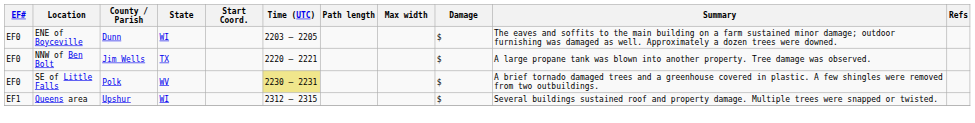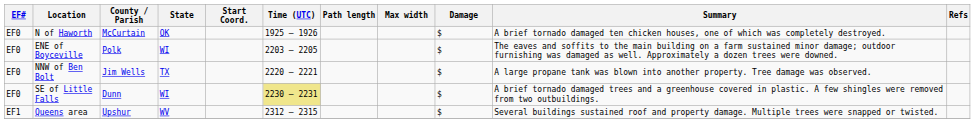+ row: EF0 | N of Haworth | McCurtain | OK | 1925 – 1926 | $ | A brief tornado damaged ten chicken houses, one of which was completely destroyed.
ENE of Boyceville | County / Parish: Dunn -> Polk
SE of Little Falls | County / Parish: Polk -> Dunn
SE of Little Falls | State: WV -> WI
Queens area | State: WI -> WV
